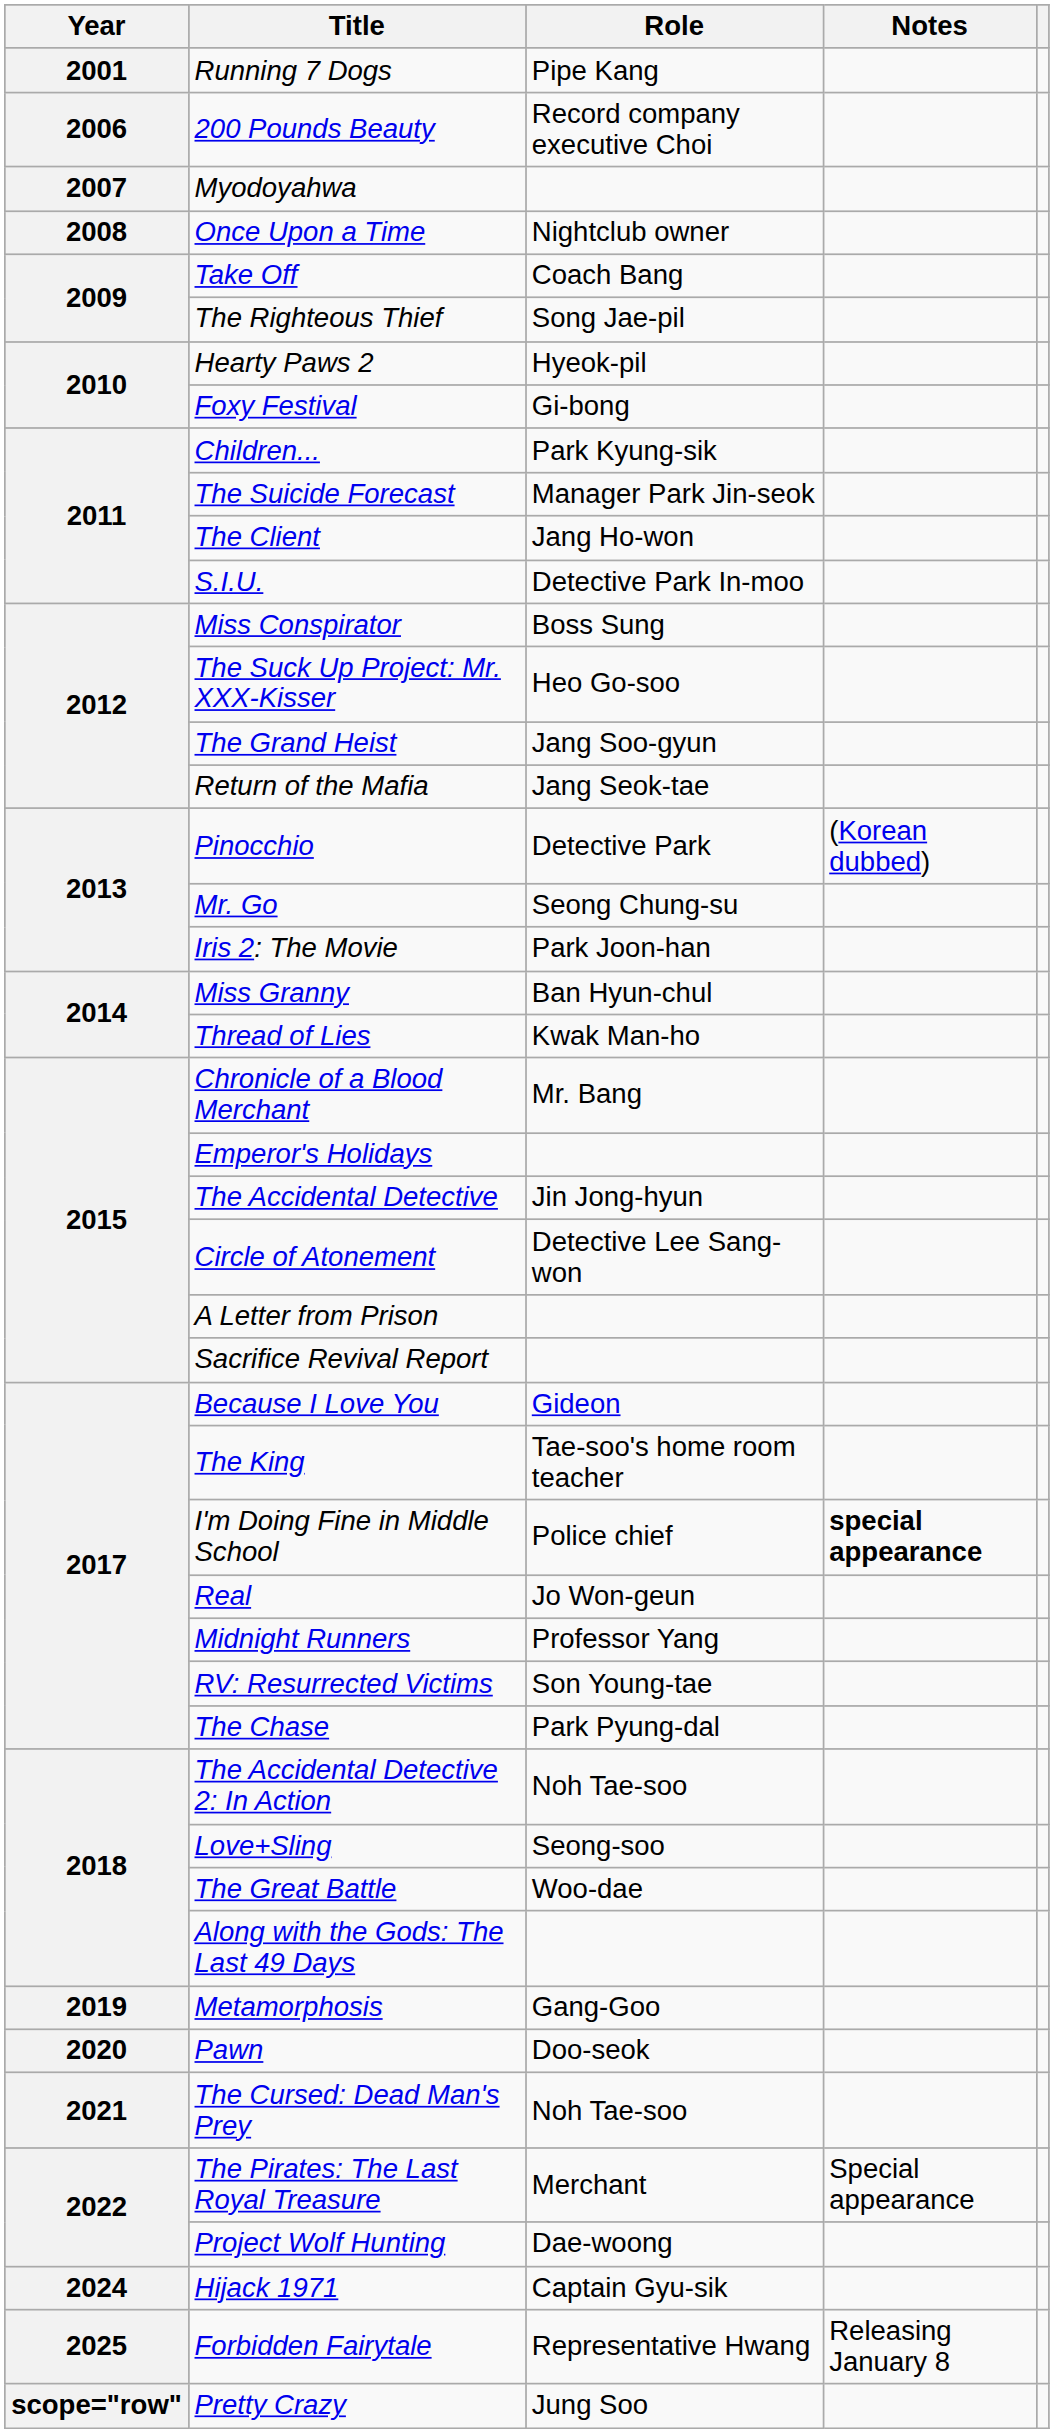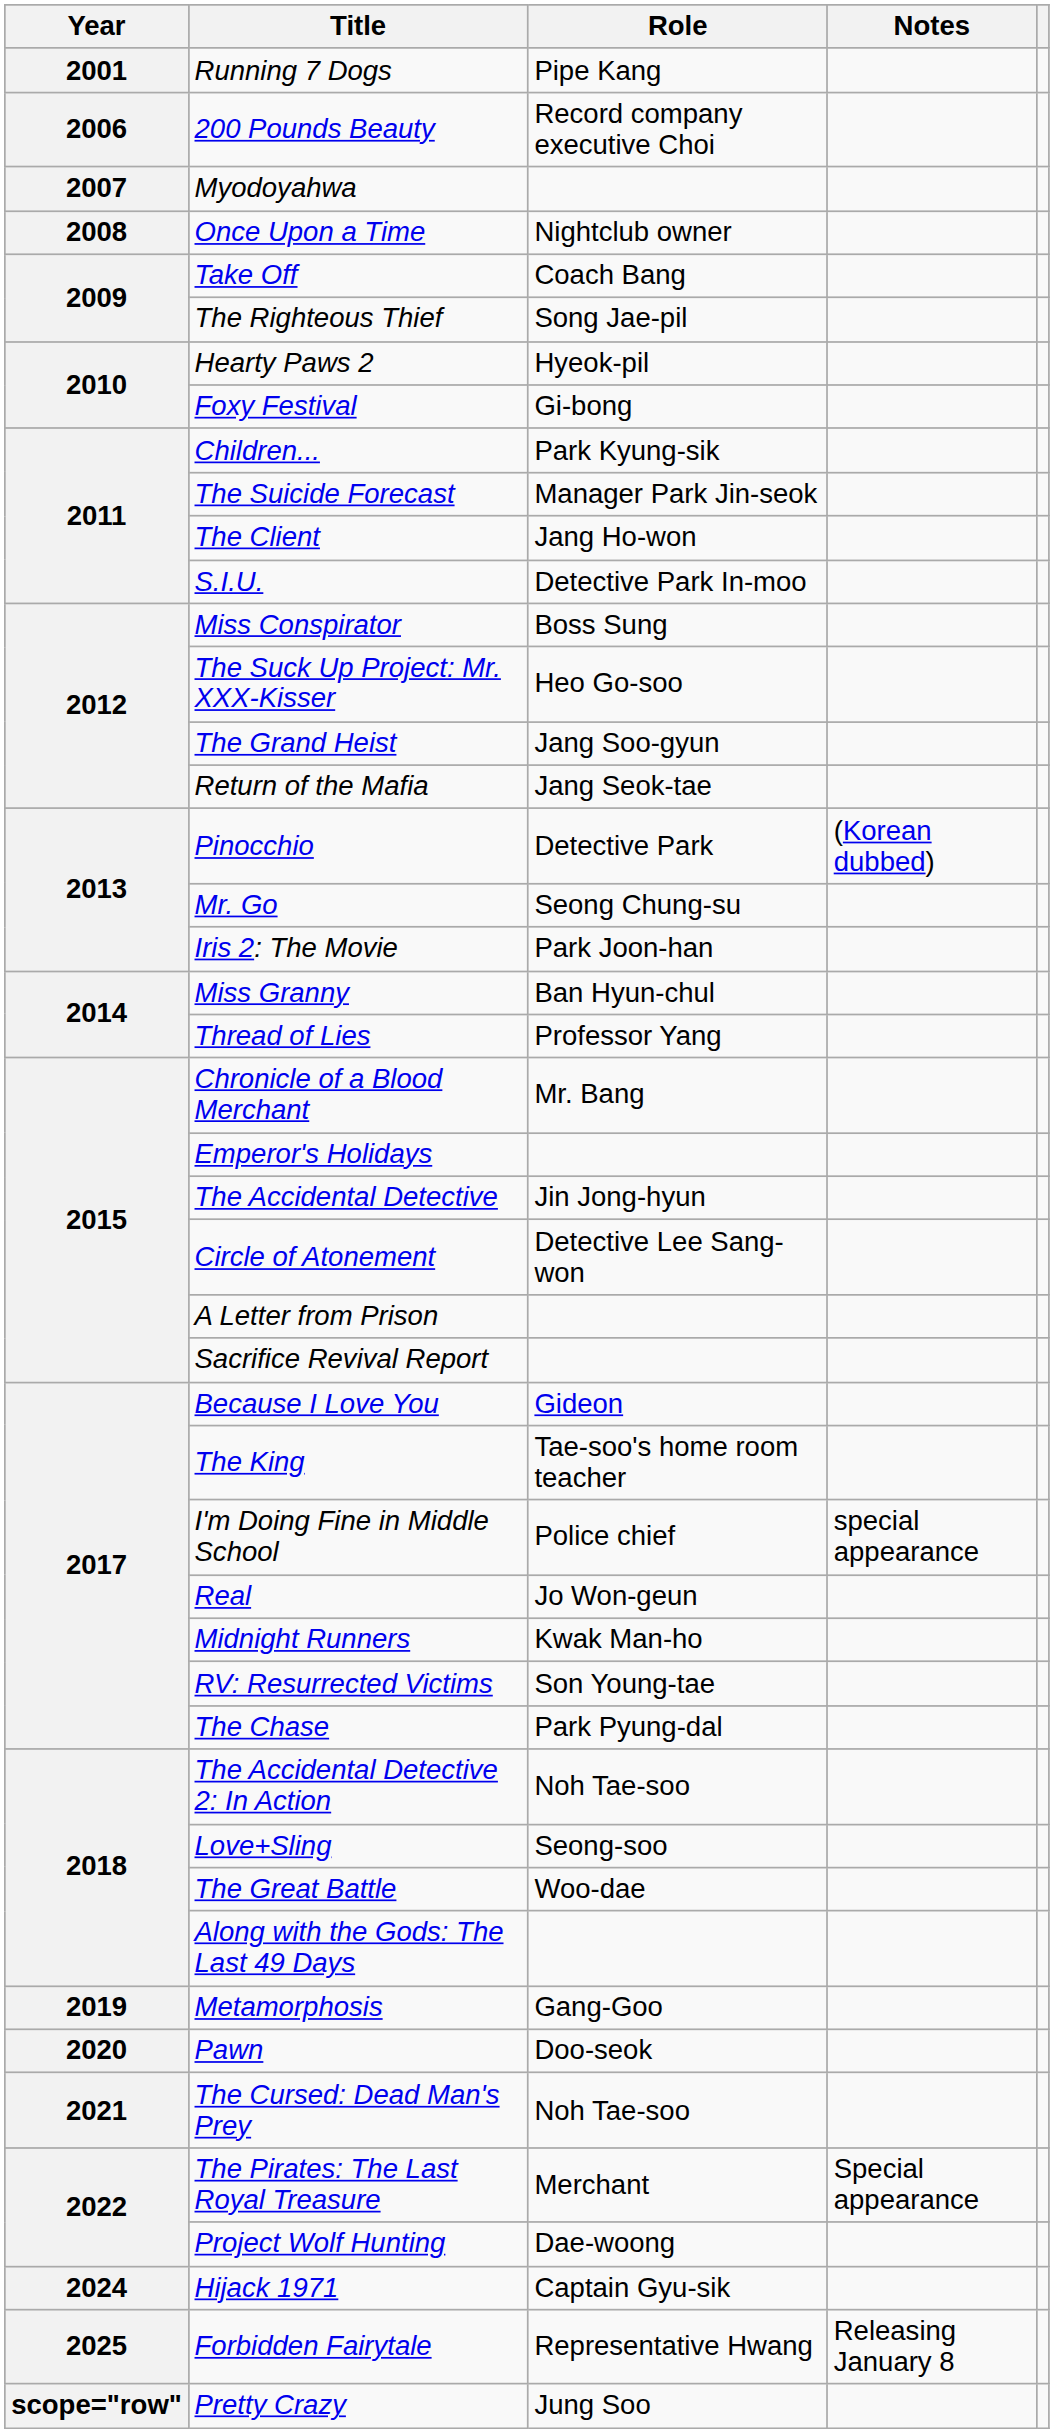Thread of Lies | Role: Kwak Man-ho -> Professor Yang
I'm Doing Fine in Middle School | Notes: bold -> normal
Midnight Runners | Role: Professor Yang -> Kwak Man-ho
